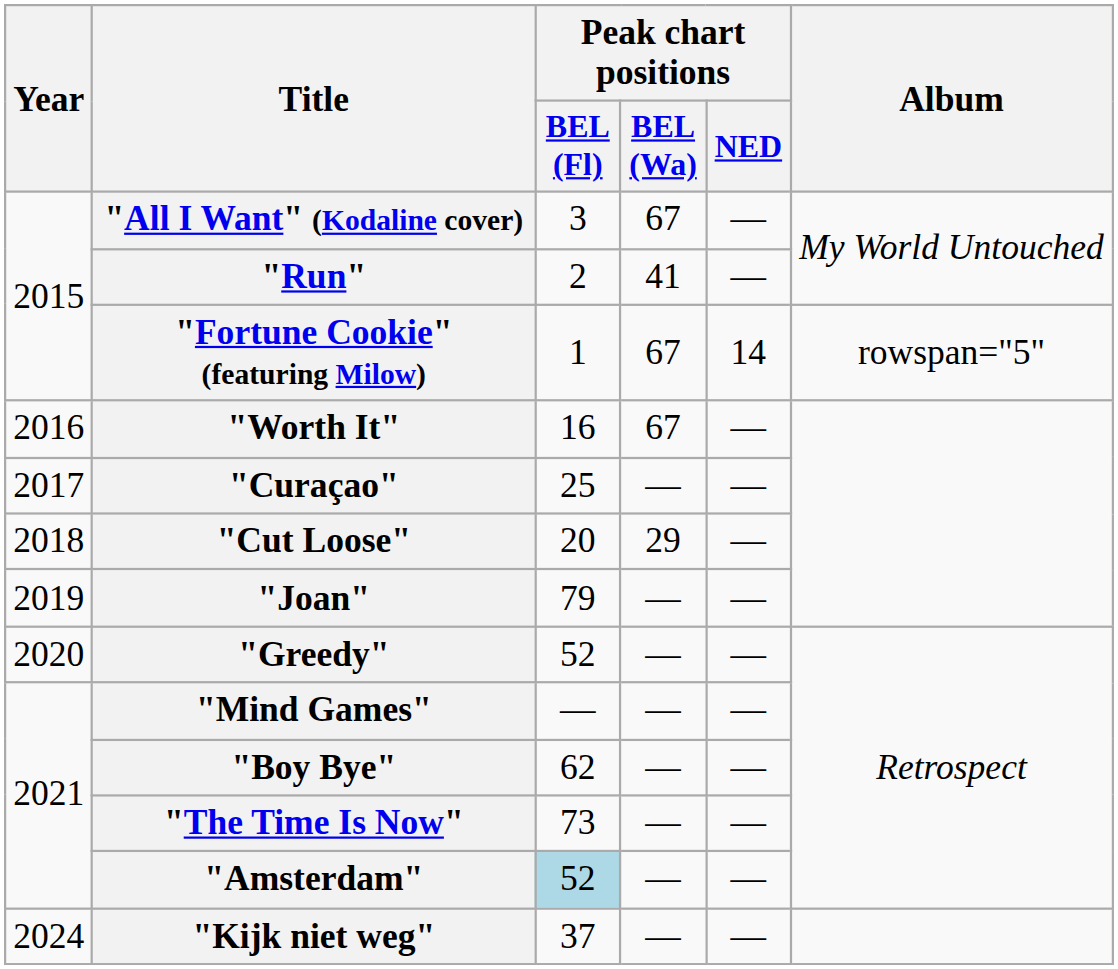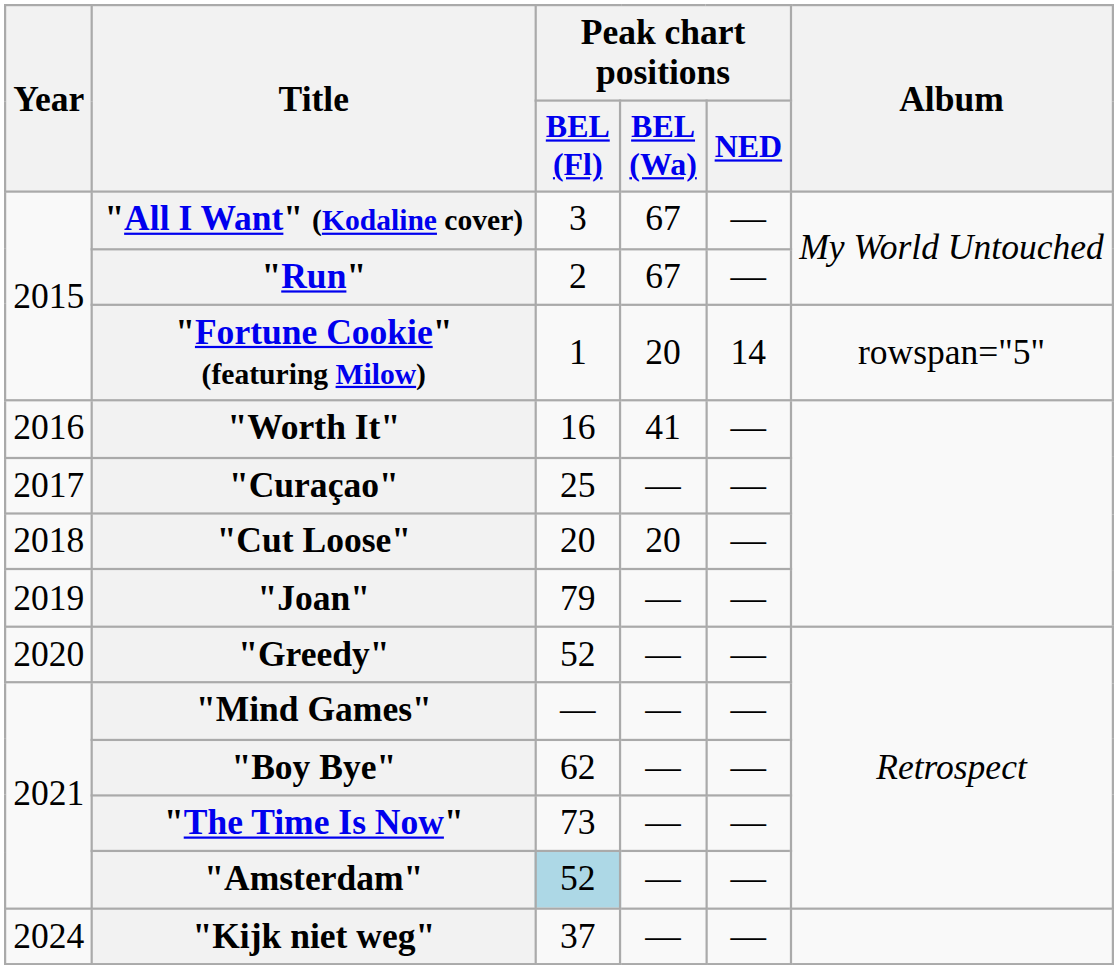"Run" | Peak chart positions / BEL (Wa): 41 -> 67
"Fortune Cookie" (featuring Milow) | Peak chart positions / BEL (Wa): 67 -> 20
"Worth It" | Peak chart positions / BEL (Wa): 67 -> 41
"Cut Loose" | Peak chart positions / BEL (Wa): 29 -> 20
